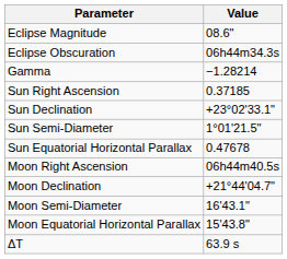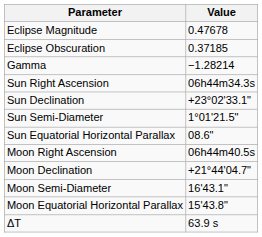Eclipse Magnitude | Value: 08.6" -> 0.47678
Eclipse Obscuration | Value: 06h44m34.3s -> 0.37185
Sun Right Ascension | Value: 0.37185 -> 06h44m34.3s
Sun Equatorial Horizontal Parallax | Value: 0.47678 -> 08.6"
